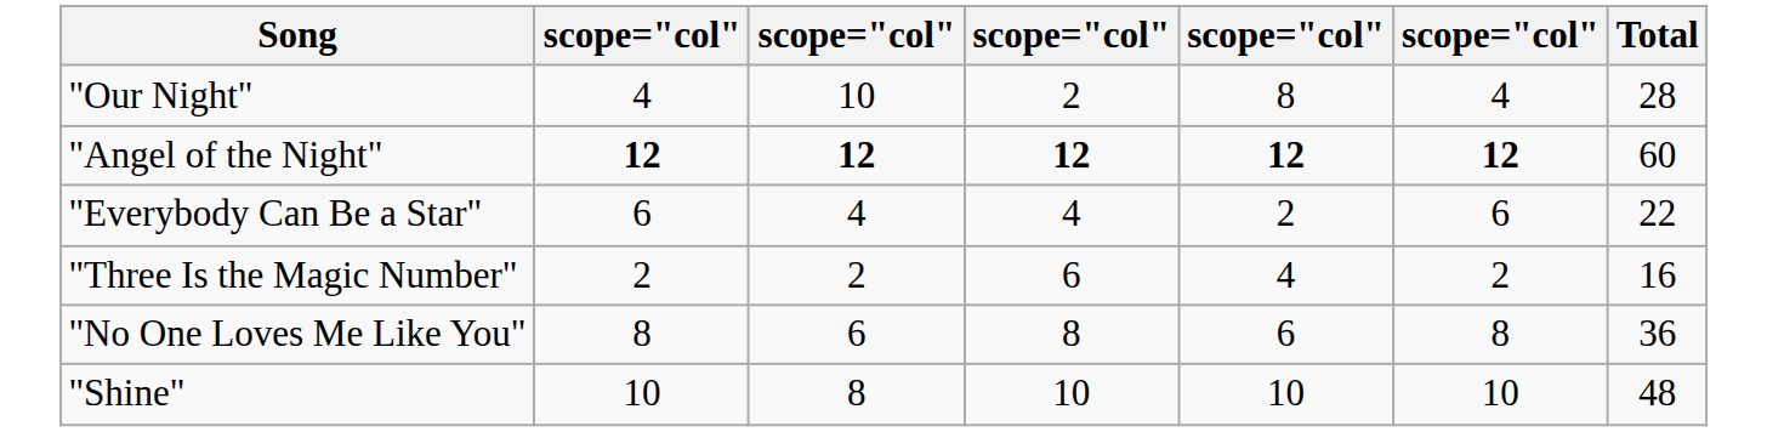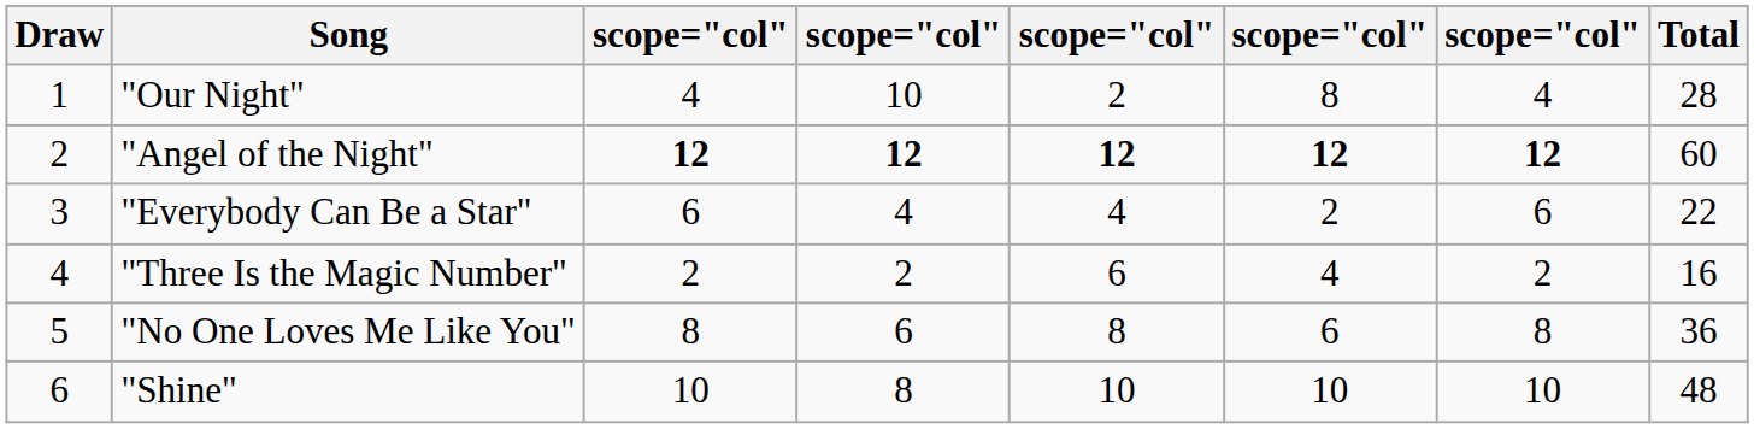+ column: Draw | 1 | 2 | 3 | 4 | 5 | 6
